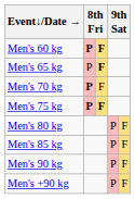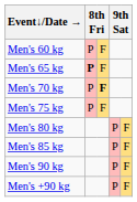Men's 60 kg | column 2: bold -> normal
Men's 60 kg | column 3: bold -> normal
Men's 65 kg | column 2: normal -> bold
Men's 65 kg | column 3: bold -> normal
Men's 70 kg | column 2: bold -> normal
Men's 70 kg | column 3: normal -> bold
Men's 75 kg | column 2: bold -> normal
Men's 75 kg | column 3: bold -> normal
